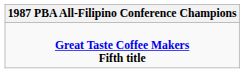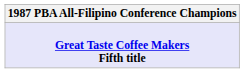row 2 | column 1: no background -> lavender background
